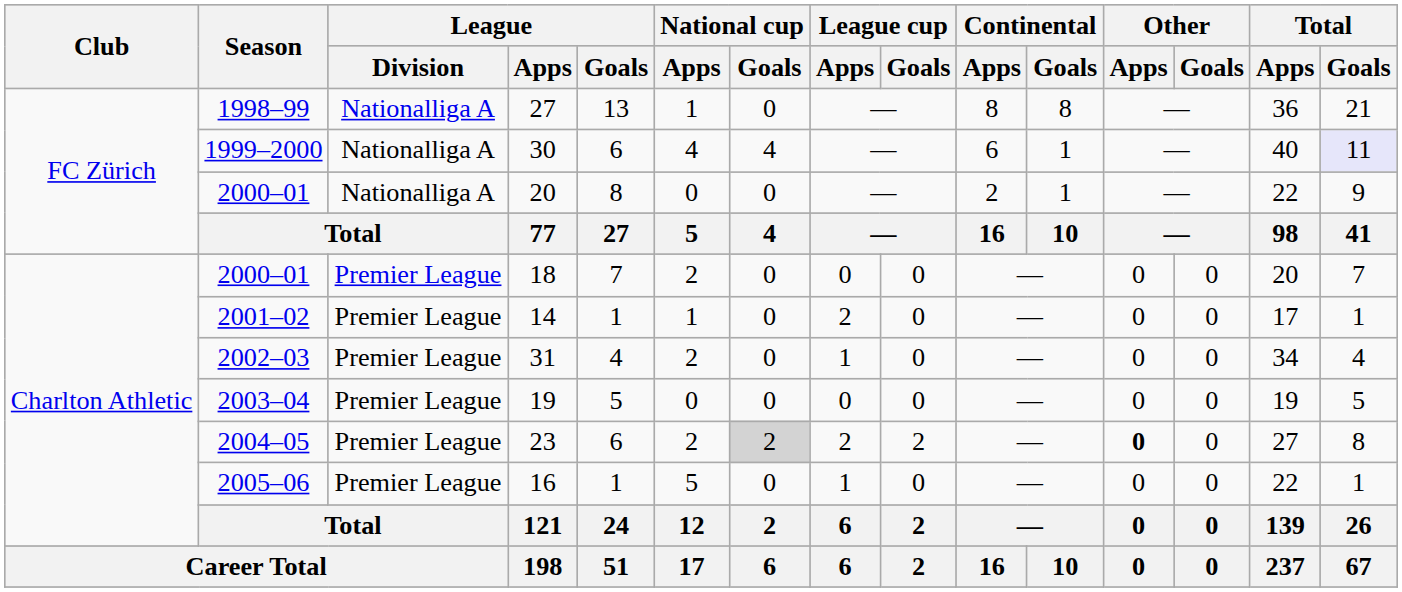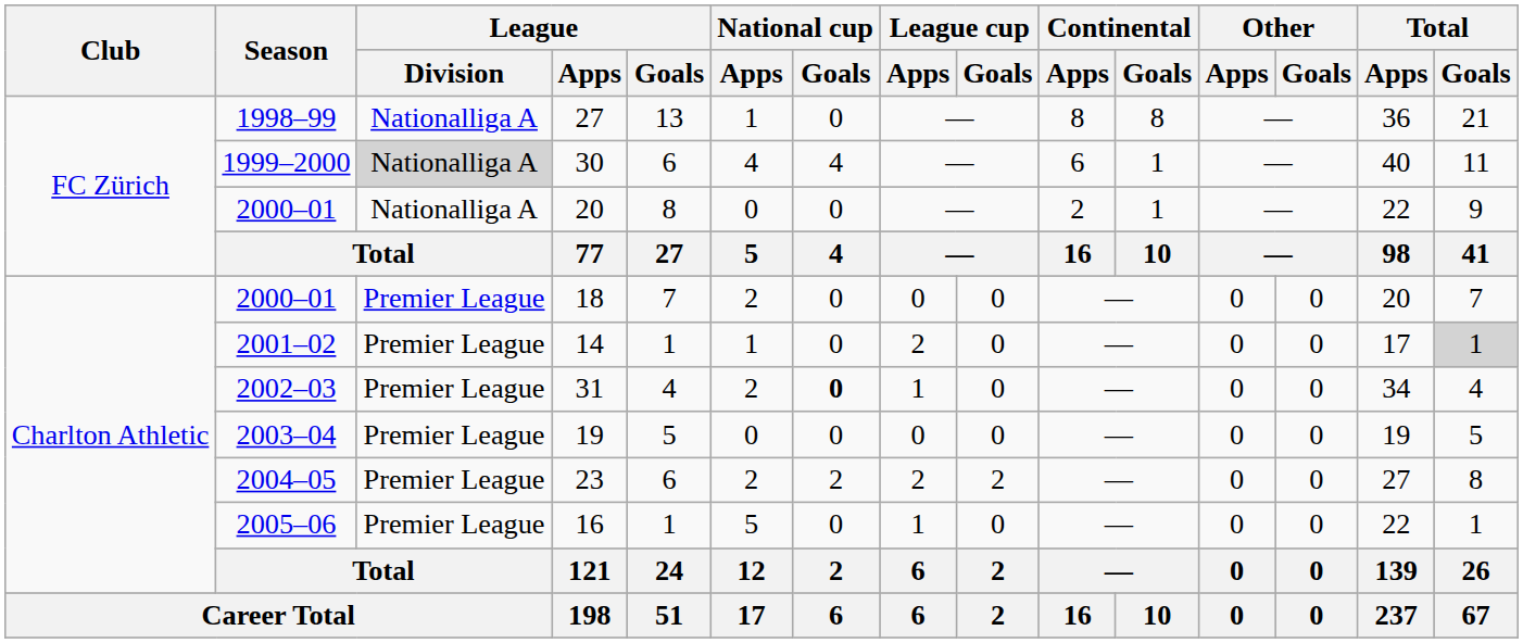30 | League / Division: no background -> lightgrey background
30 | Total / Goals: lavender background -> no background
14 | Total / Goals: no background -> lightgrey background
31 | National cup / Goals: normal -> bold
23 | National cup / Goals: lightgrey background -> no background
23 | Other / Apps: bold -> normal
